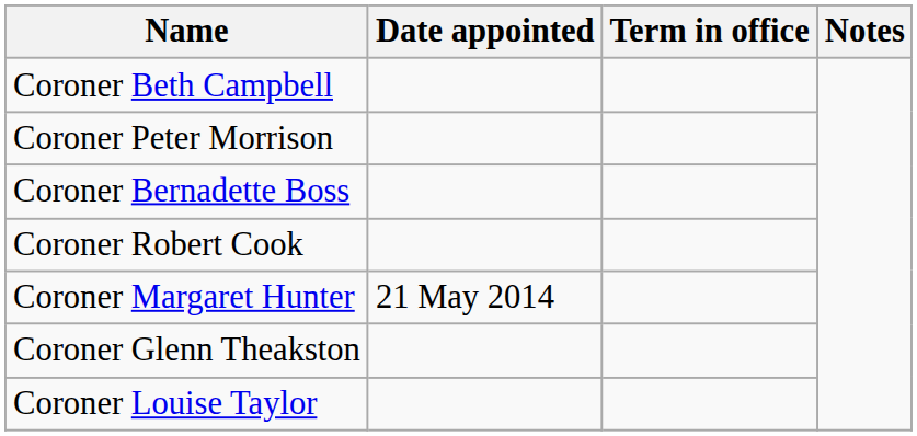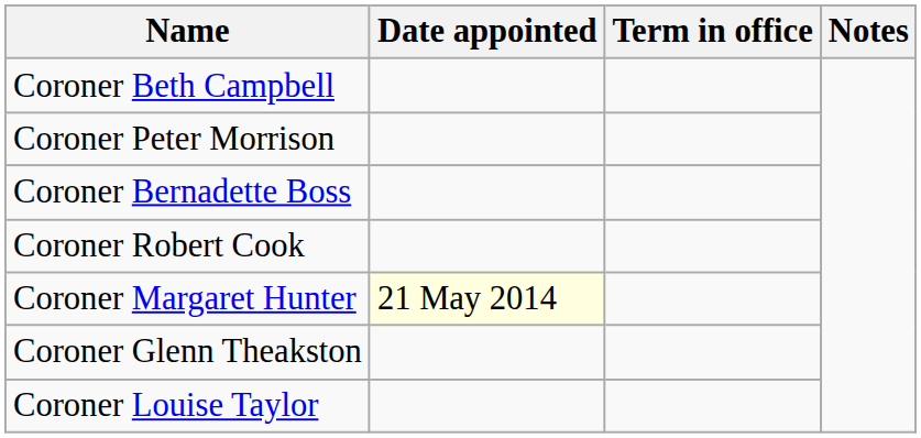Coroner Margaret Hunter | Date appointed: no background -> lightyellow background
